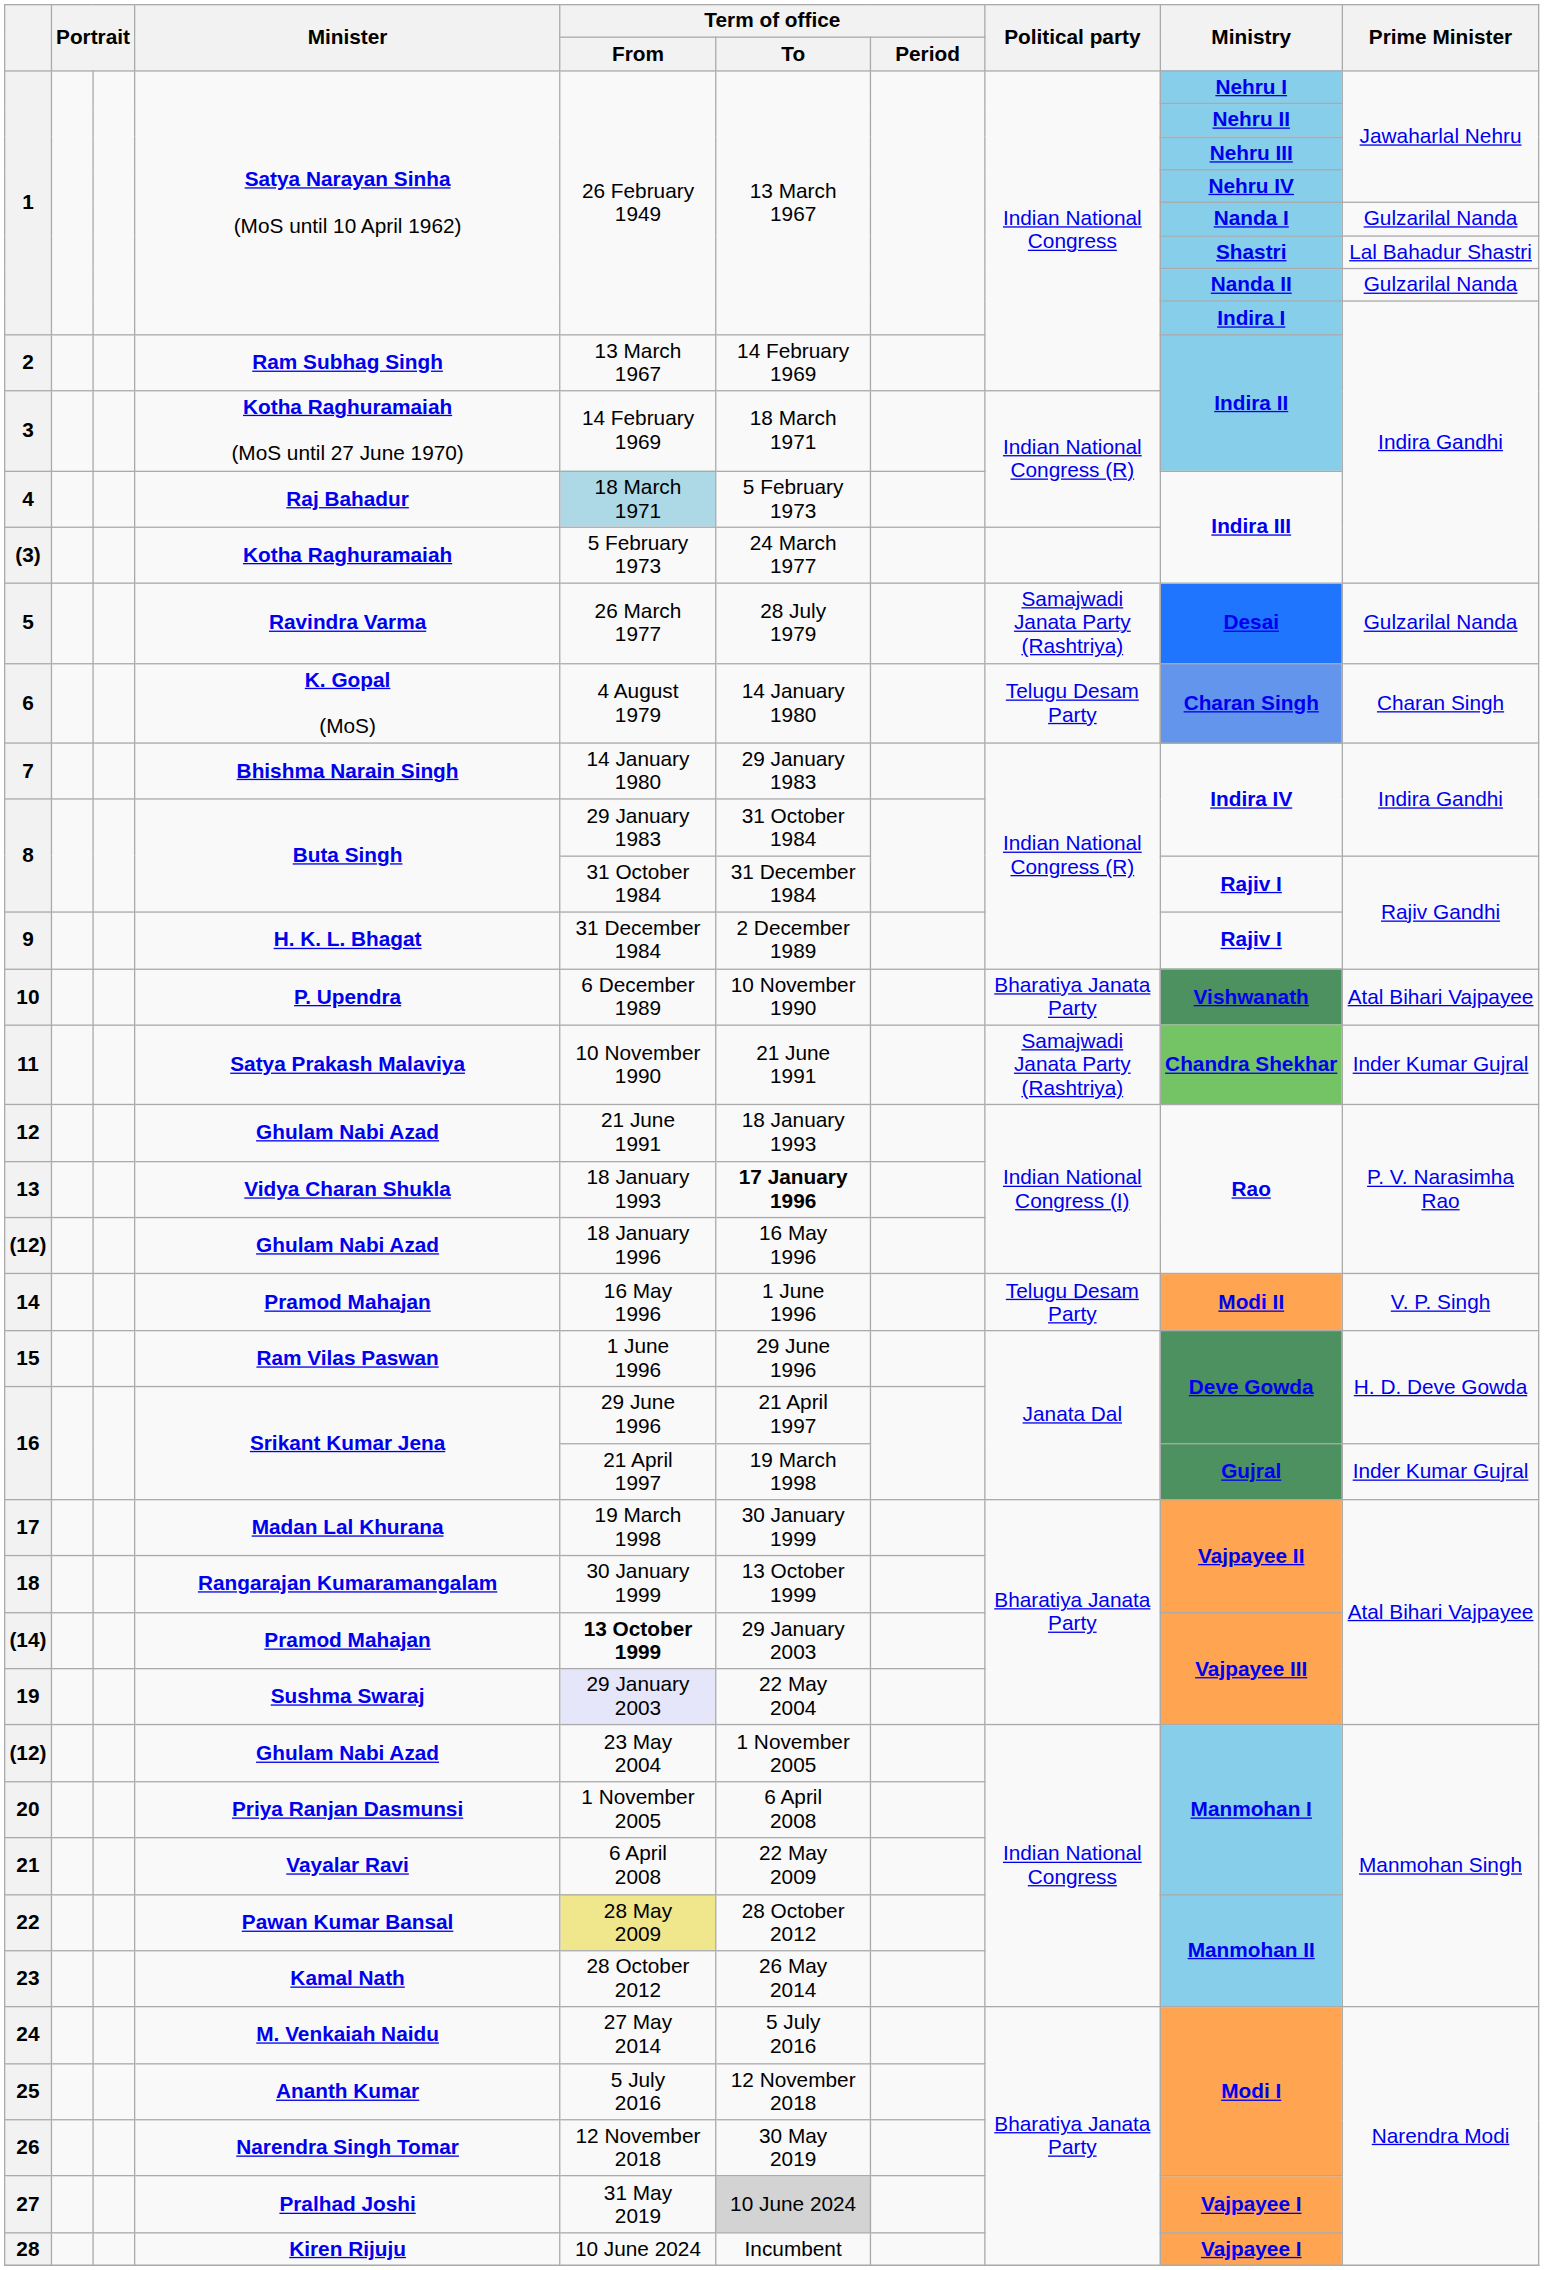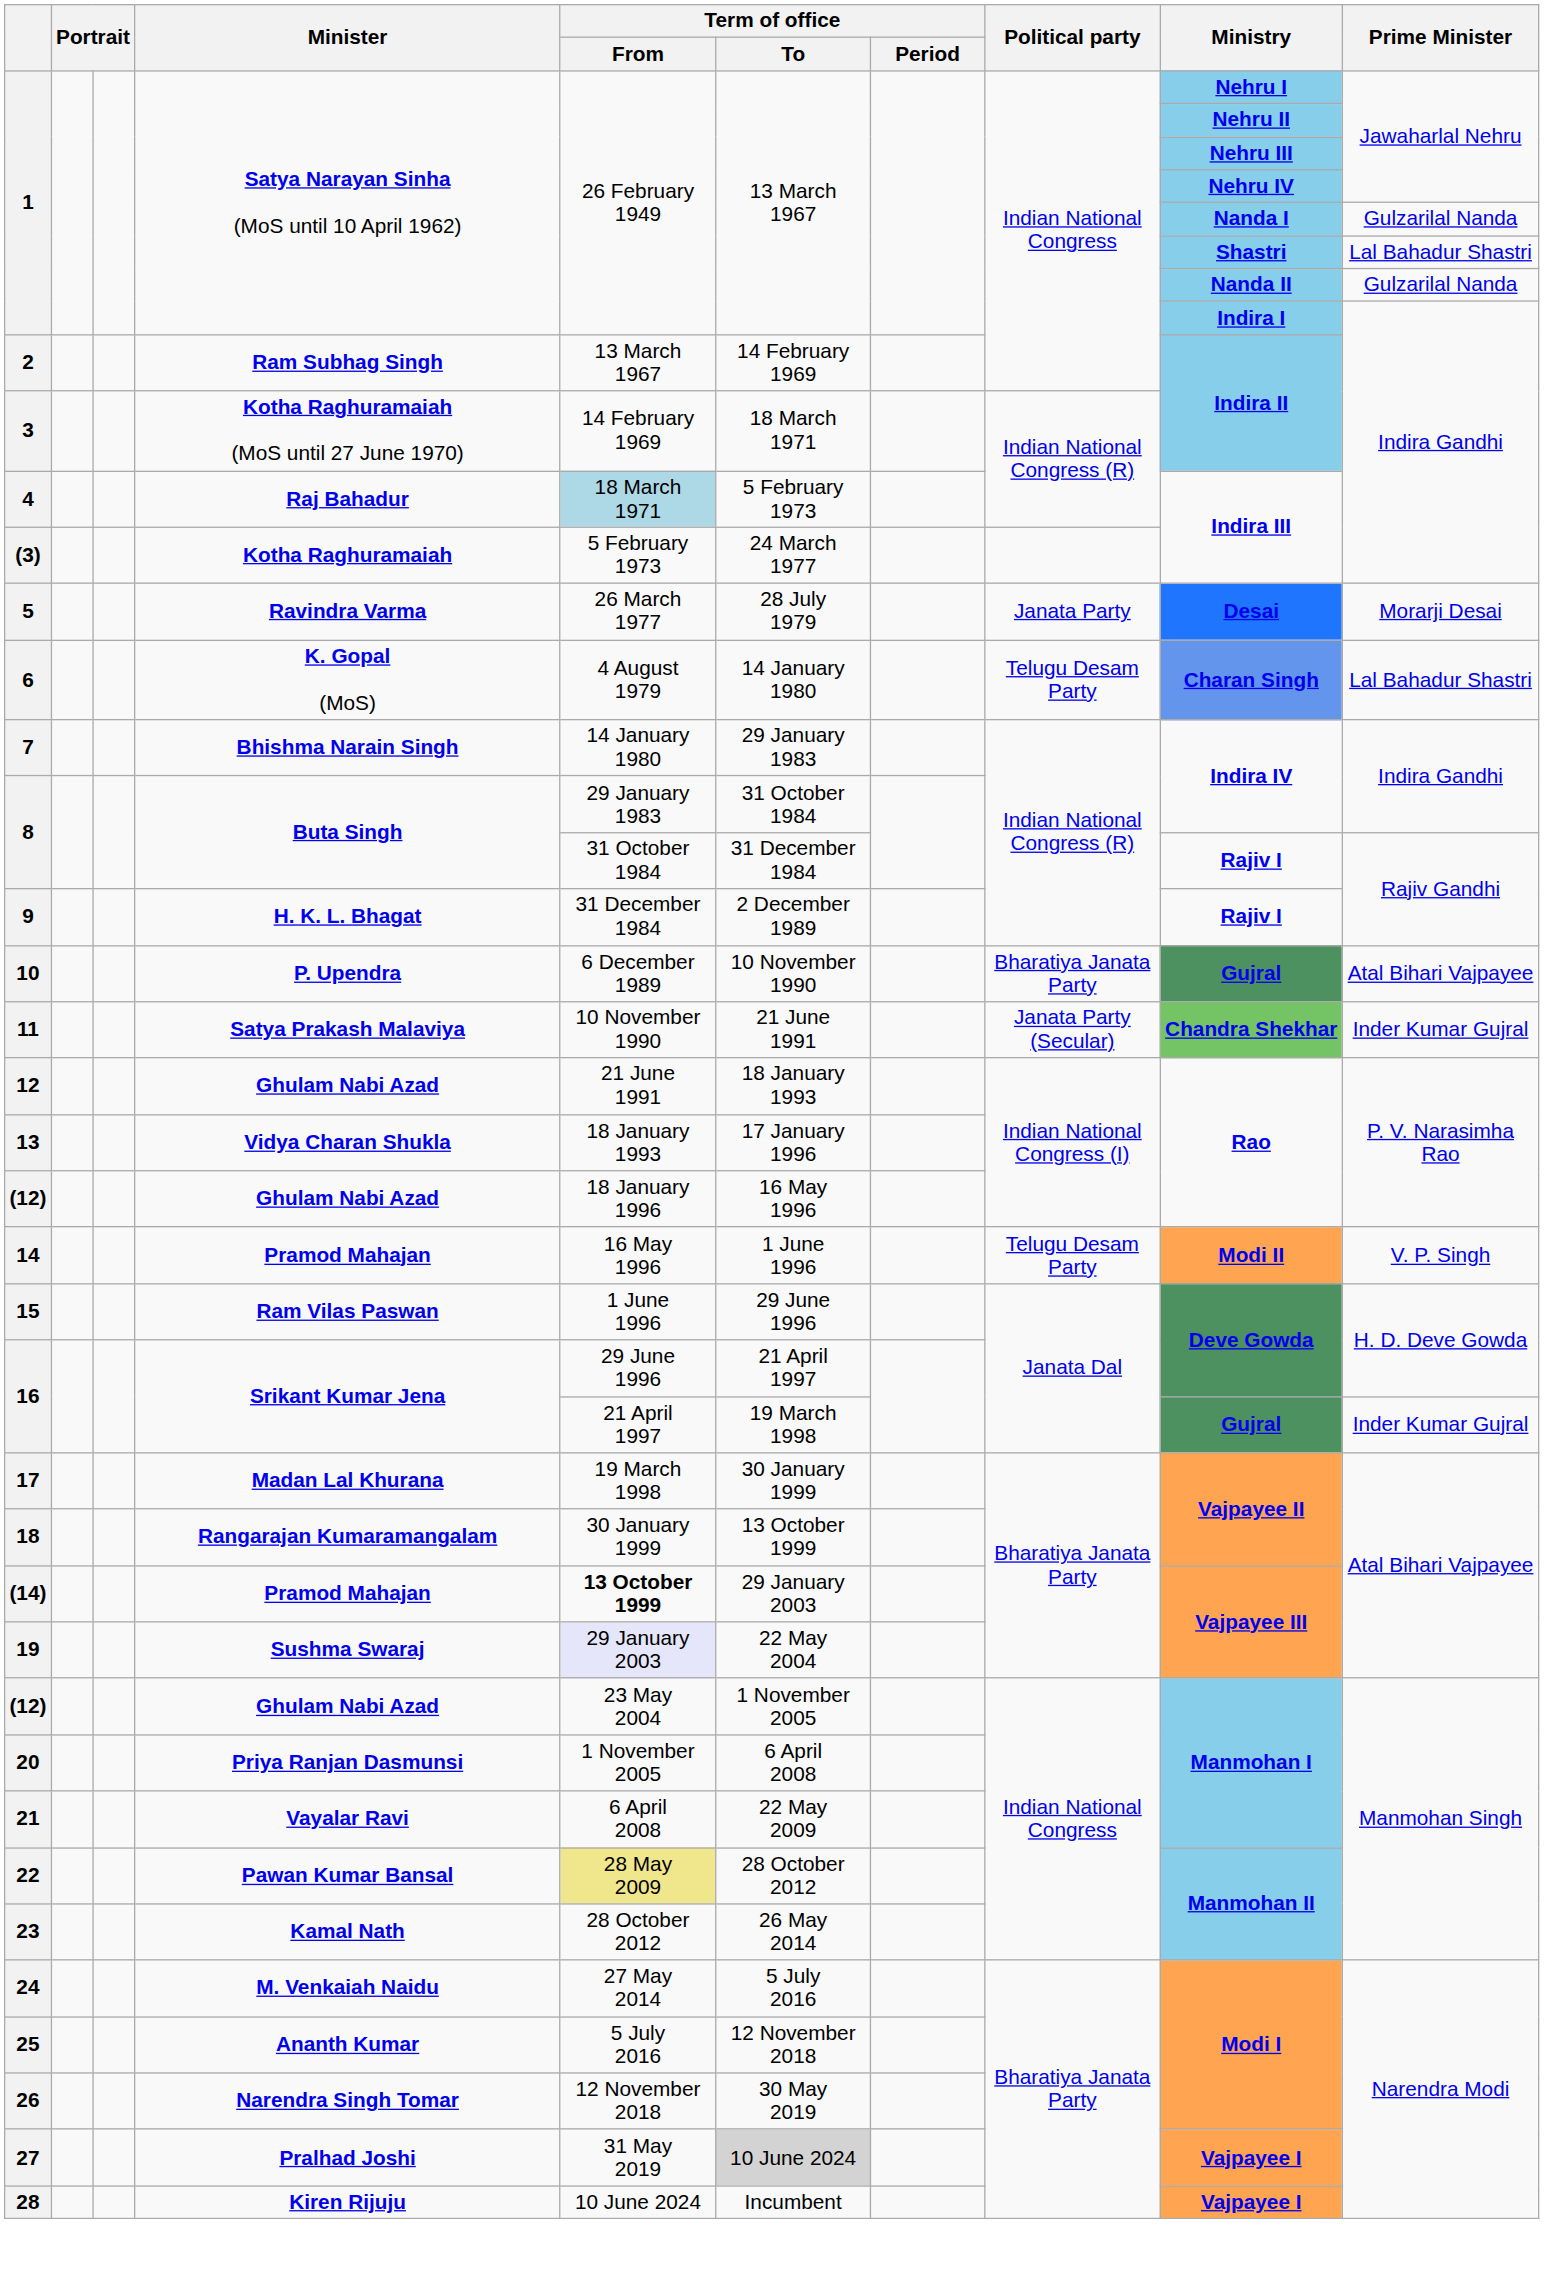5 | Political party: Samajwadi Janata Party (Rashtriya) -> Janata Party
5 | Prime Minister: Gulzarilal Nanda -> Morarji Desai
6 | Prime Minister: Charan Singh -> Lal Bahadur Shastri
10 | Ministry: Vishwanath -> Gujral
11 | Political party: Samajwadi Janata Party (Rashtriya) -> Janata Party (Secular)
13 | Term of office / To: bold -> normal
